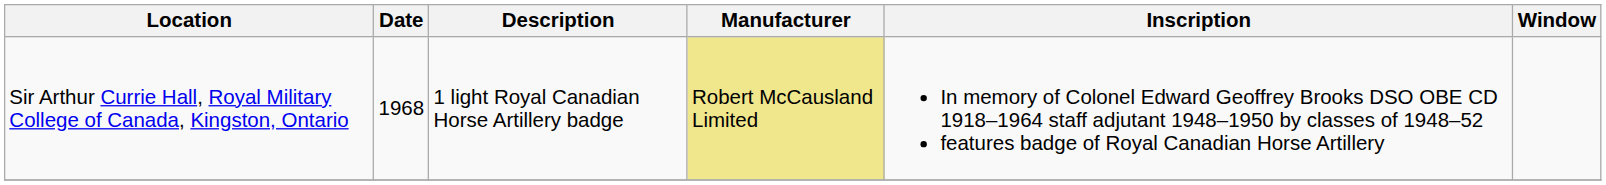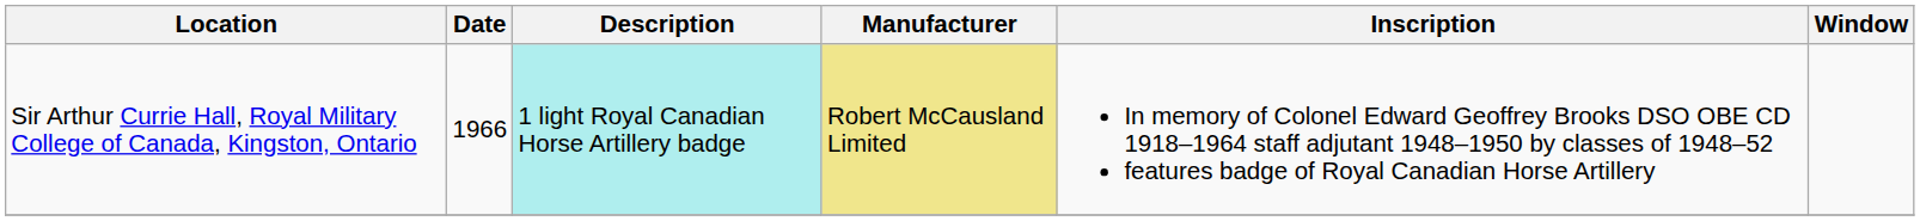row 2 | Date: 1968 -> 1966
row 2 | Description: no background -> paleturquoise background
